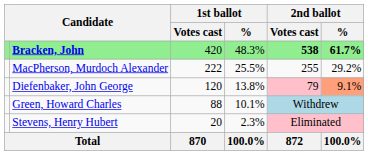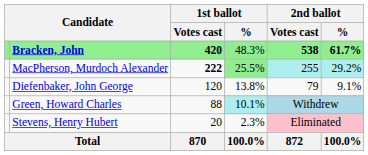Bracken, John | 1st ballot / Votes cast: normal -> bold
MacPherson, Murdoch Alexander | 1st ballot / Votes cast: normal -> bold
MacPherson, Murdoch Alexander | 1st ballot / %: no background -> lightgreen background
MacPherson, Murdoch Alexander | 2nd ballot / Votes cast: no background -> paleturquoise background
MacPherson, Murdoch Alexander | 2nd ballot / %: no background -> paleturquoise background
Diefenbaker, John George | 2nd ballot / Votes cast: pink background -> no background
Diefenbaker, John George | 2nd ballot / %: lightsalmon background -> no background
Green, Howard Charles | 1st ballot / %: no background -> paleturquoise background
